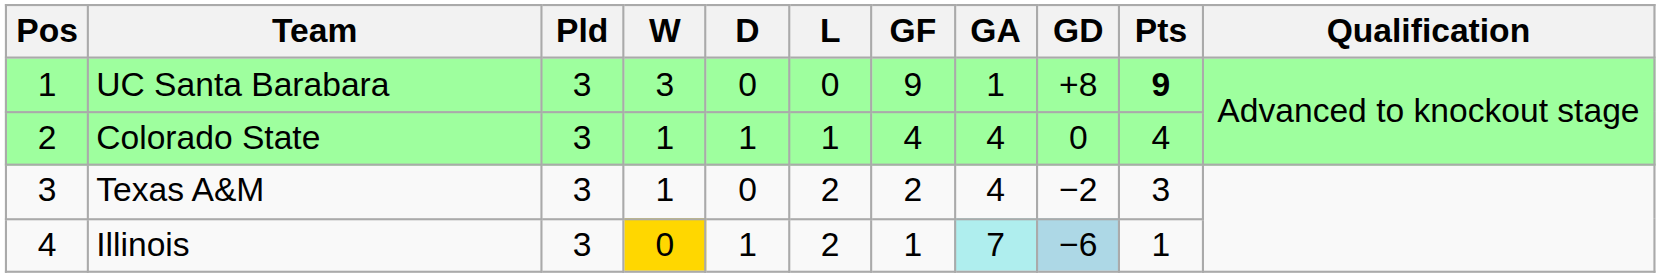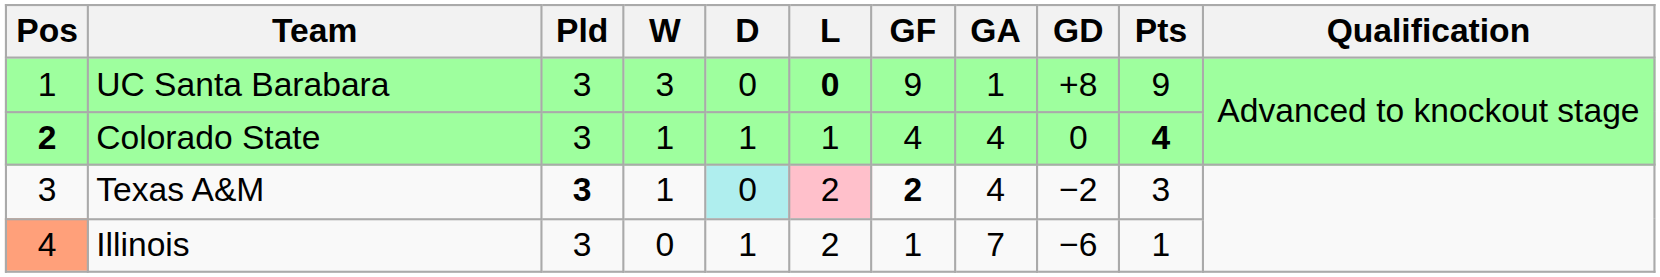UC Santa Barabara | L: normal -> bold
UC Santa Barabara | Pts: bold -> normal
Colorado State | Pos: normal -> bold
Colorado State | Pts: normal -> bold
Texas A&M | Pld: normal -> bold
Texas A&M | D: no background -> paleturquoise background
Texas A&M | L: no background -> pink background
Texas A&M | GF: normal -> bold
Illinois | Pos: no background -> lightsalmon background
Illinois | W: gold background -> no background
Illinois | GA: paleturquoise background -> no background
Illinois | GD: lightblue background -> no background
